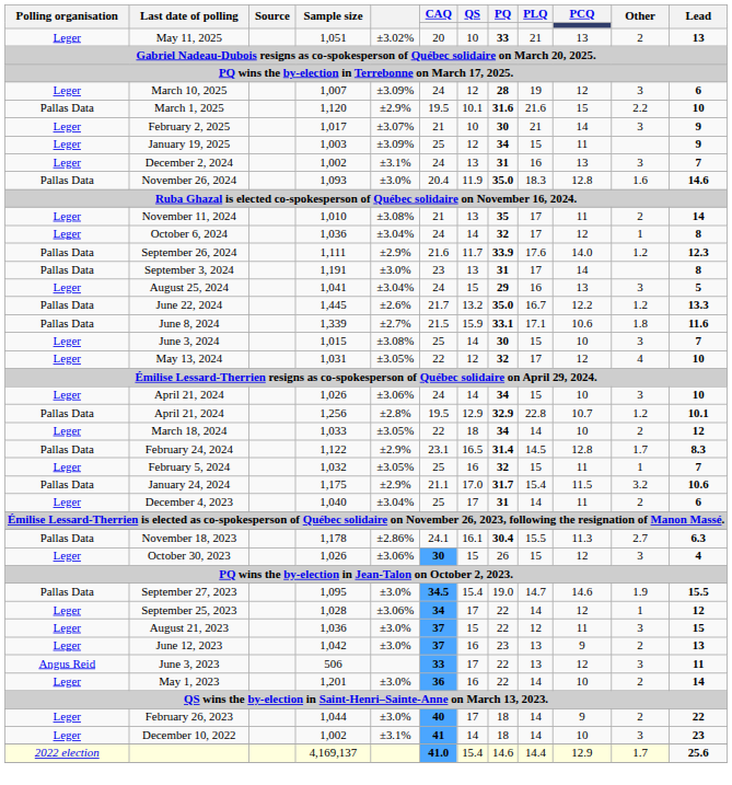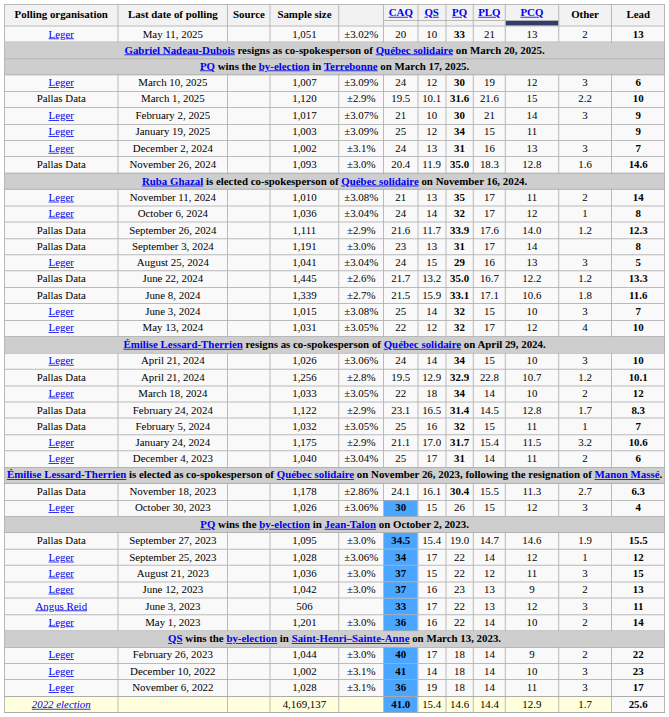March 10, 2025 | PQ: 28 -> 30
June 3, 2024 | PQ: 30 -> 32
February 5, 2024 | Polling organisation: Leger -> Pallas Data
January 24, 2024 | Polling organisation: Pallas Data -> Leger
+ row: Leger | November 6, 2022 | 1,028 | ±3.1% | 36 | 19 | 18 | 14 | 11 | 3 | 17
